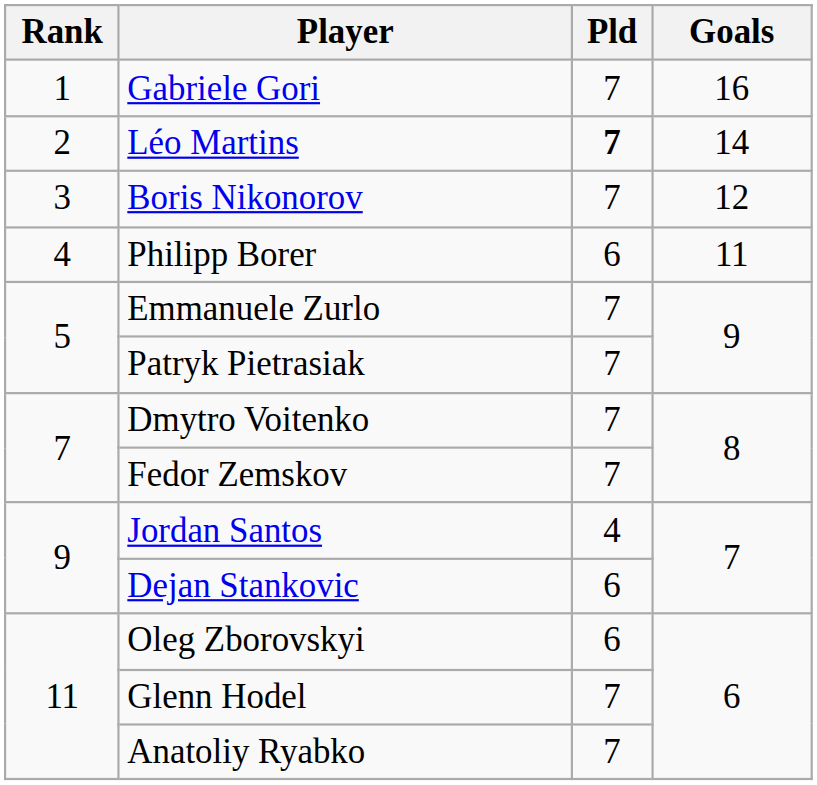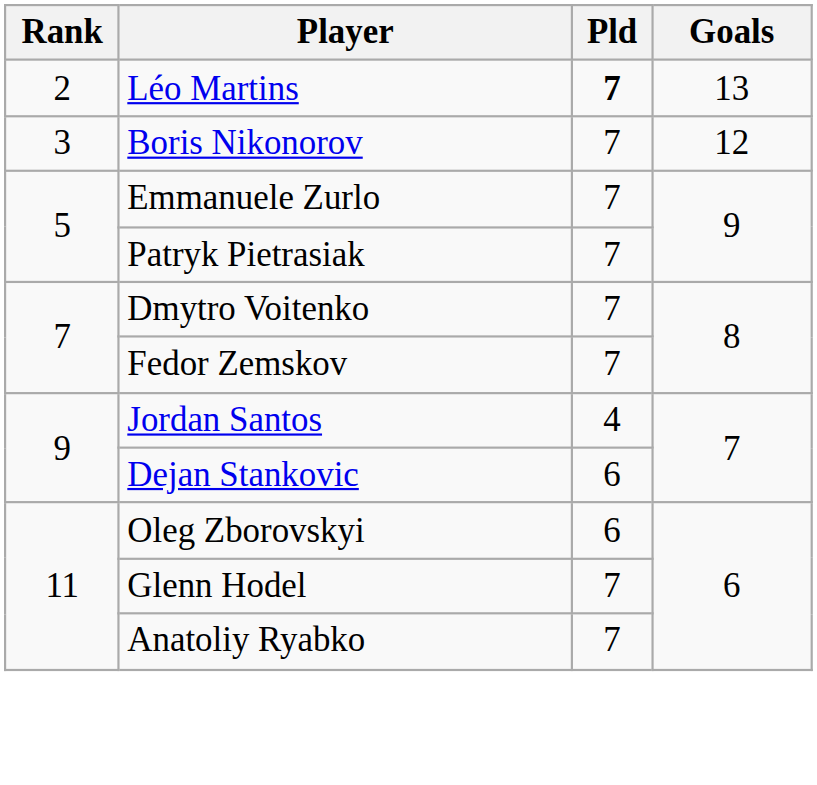- row: 1 | Gabriele Gori | 7 | 16
Léo Martins | Goals: 14 -> 13
- row: 4 | Philipp Borer | 6 | 11
